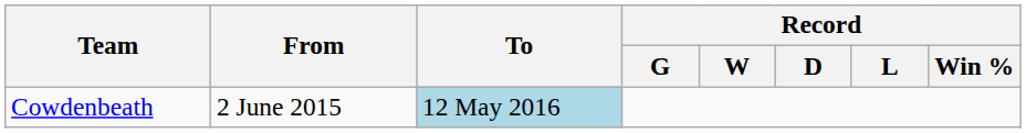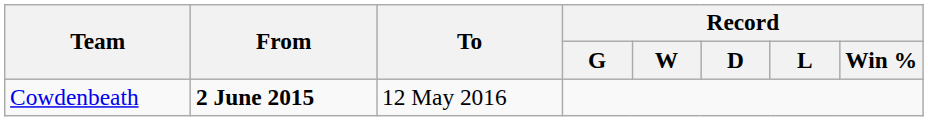Cowdenbeath | From: normal -> bold
Cowdenbeath | To: lightblue background -> no background
